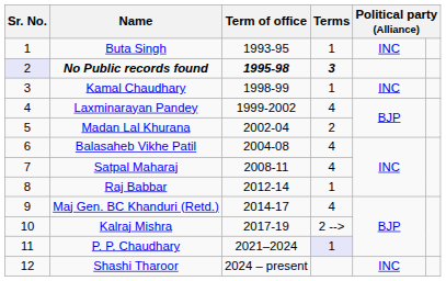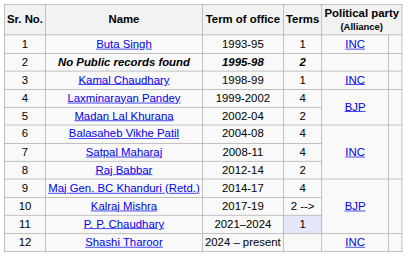No Public records found | Sr. No.: lavender background -> no background
No Public records found | Terms: 3 -> 2
Raj Babbar | Terms: 1 -> 2
